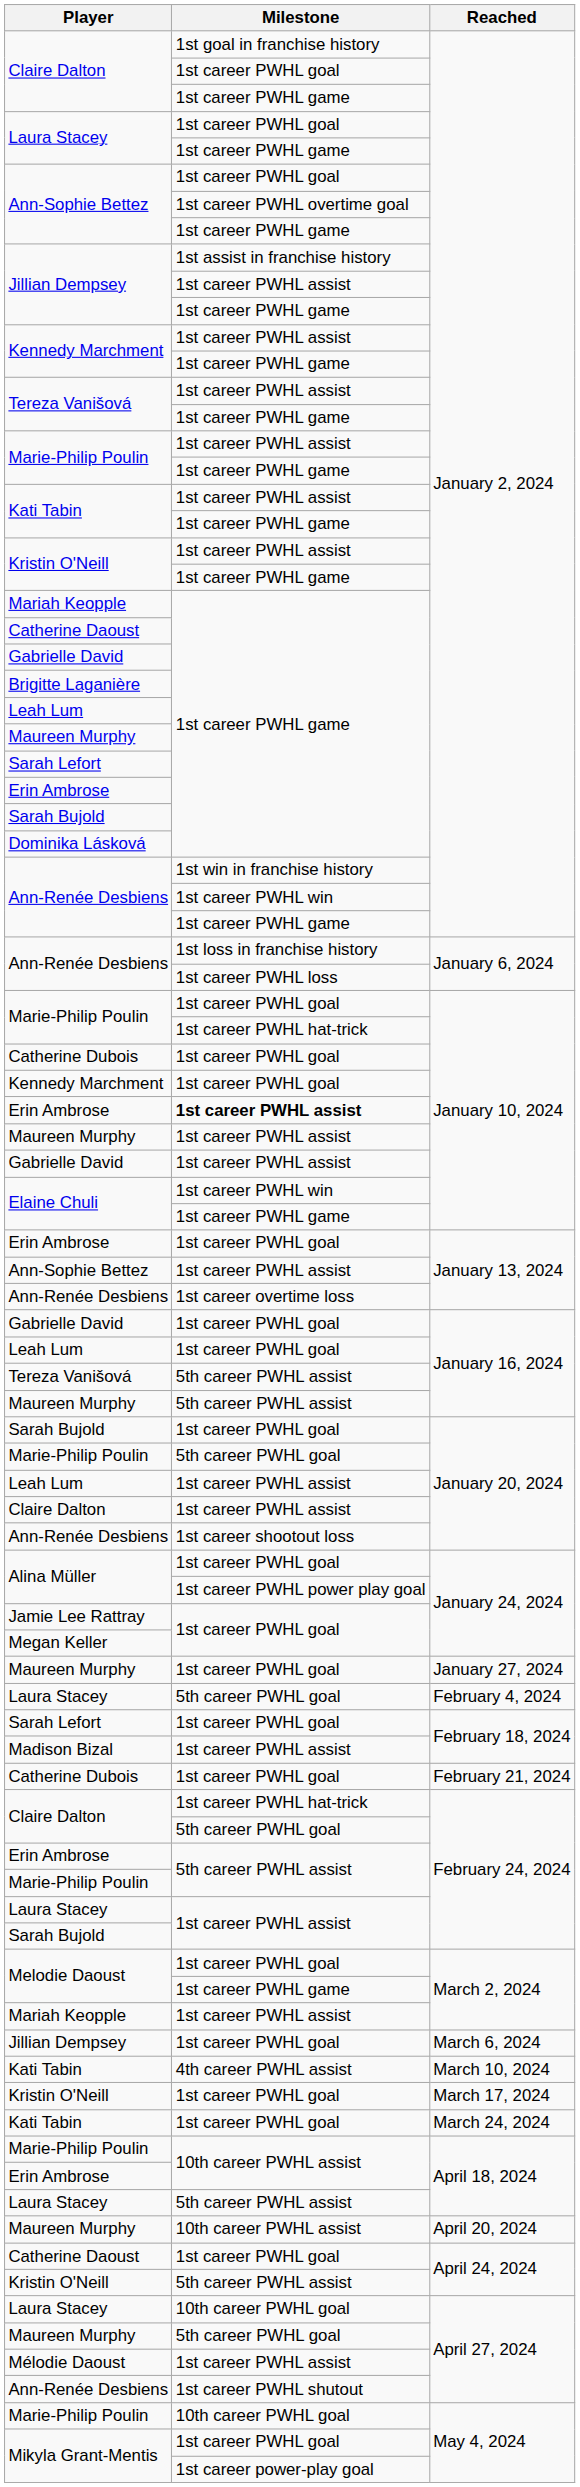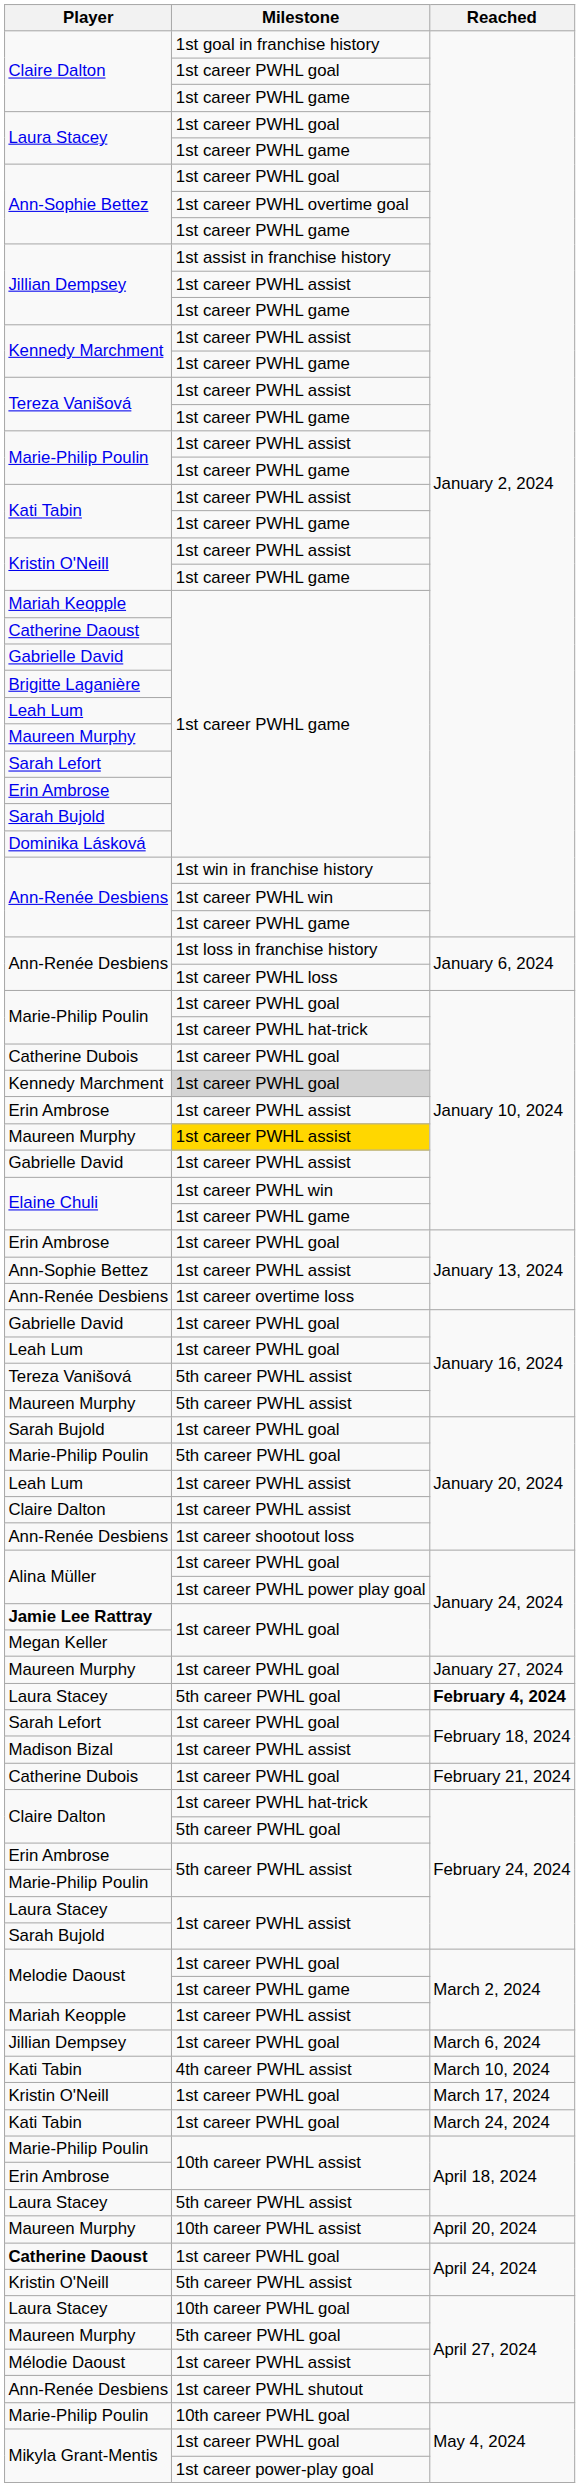Kennedy Marchment / 1st career PWHL goal | Milestone: no background -> lightgrey background
Erin Ambrose / 1st career PWHL assist | Milestone: bold -> normal
Maureen Murphy / 1st career PWHL assist | Milestone: no background -> gold background
Jamie Lee Rattray | Player: normal -> bold
Laura Stacey / 5th career PWHL goal | Reached: normal -> bold
Catherine Daoust / 1st career PWHL goal | Player: normal -> bold
